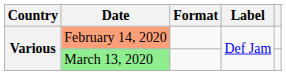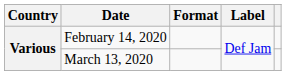February 14, 2020 | Date: lightsalmon background -> no background
March 13, 2020 | Date: lightgreen background -> no background
